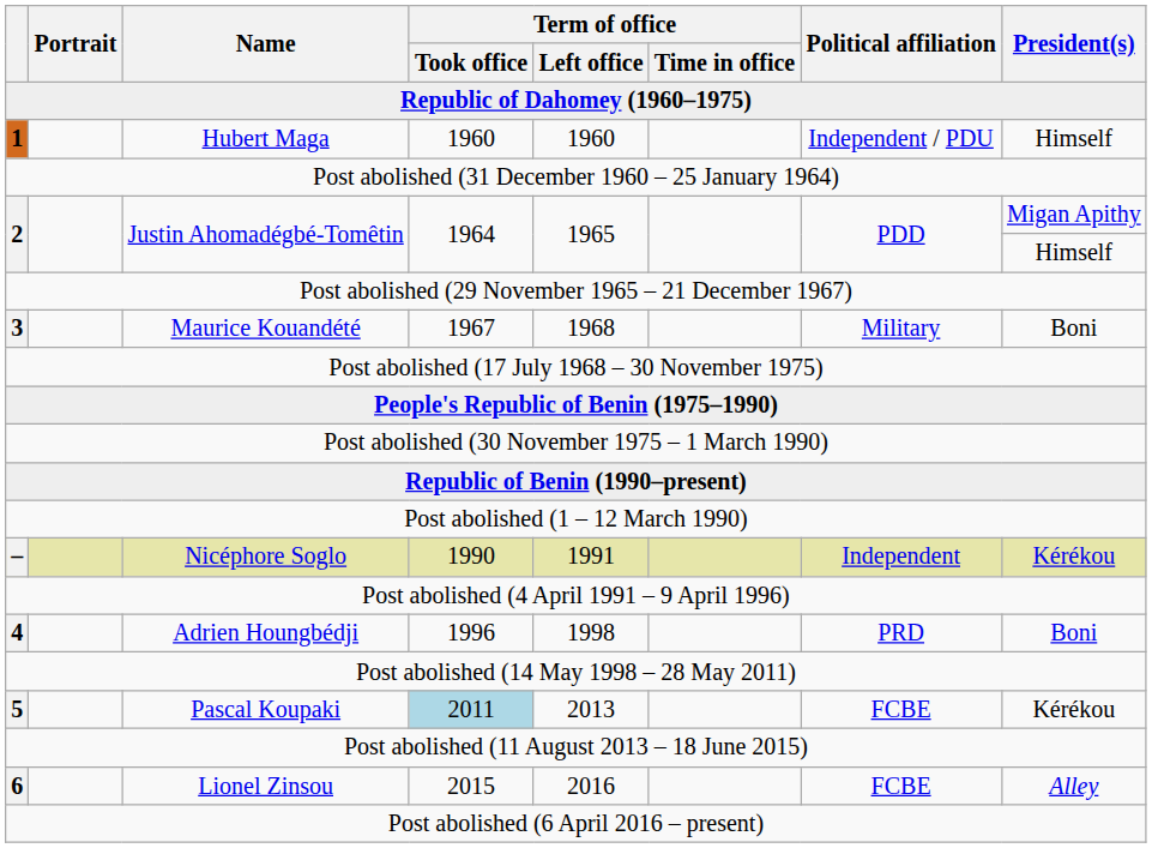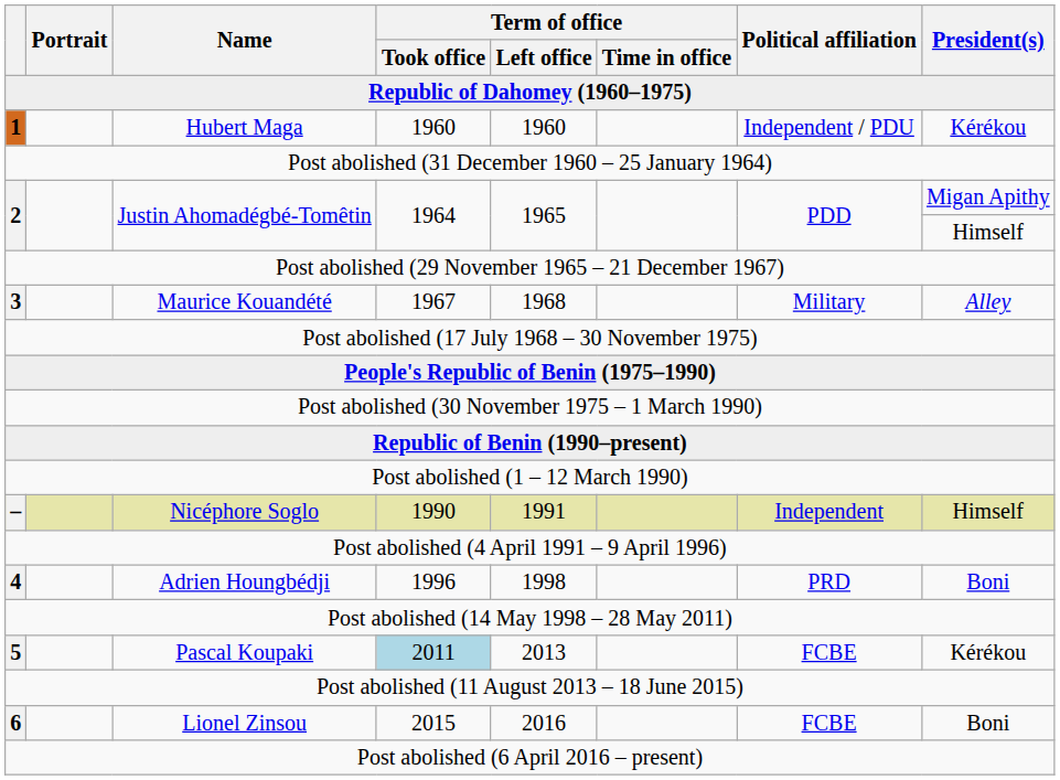1 | President(s): Himself -> Kérékou
3 | President(s): Boni -> Alley
– | President(s): Kérékou -> Himself
6 | President(s): Alley -> Boni
